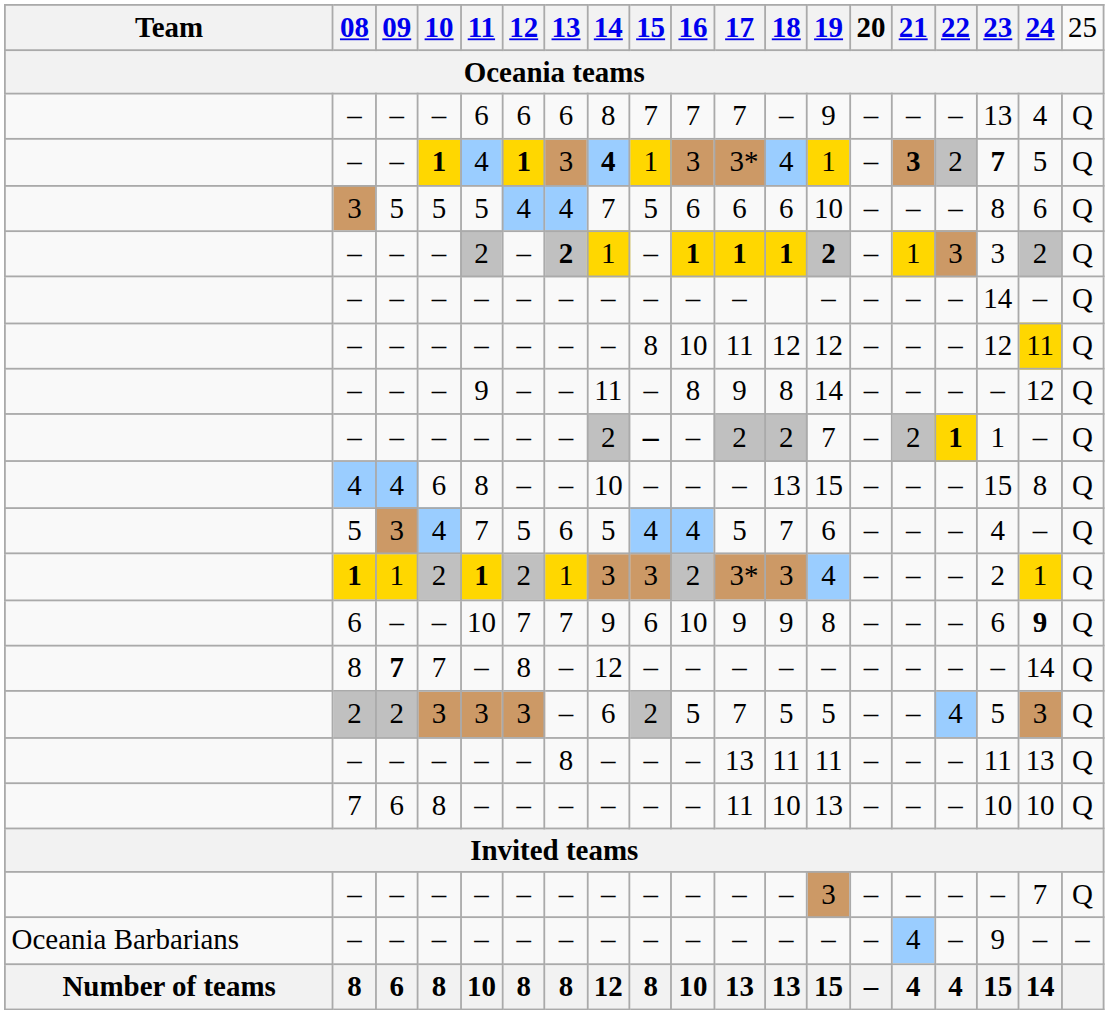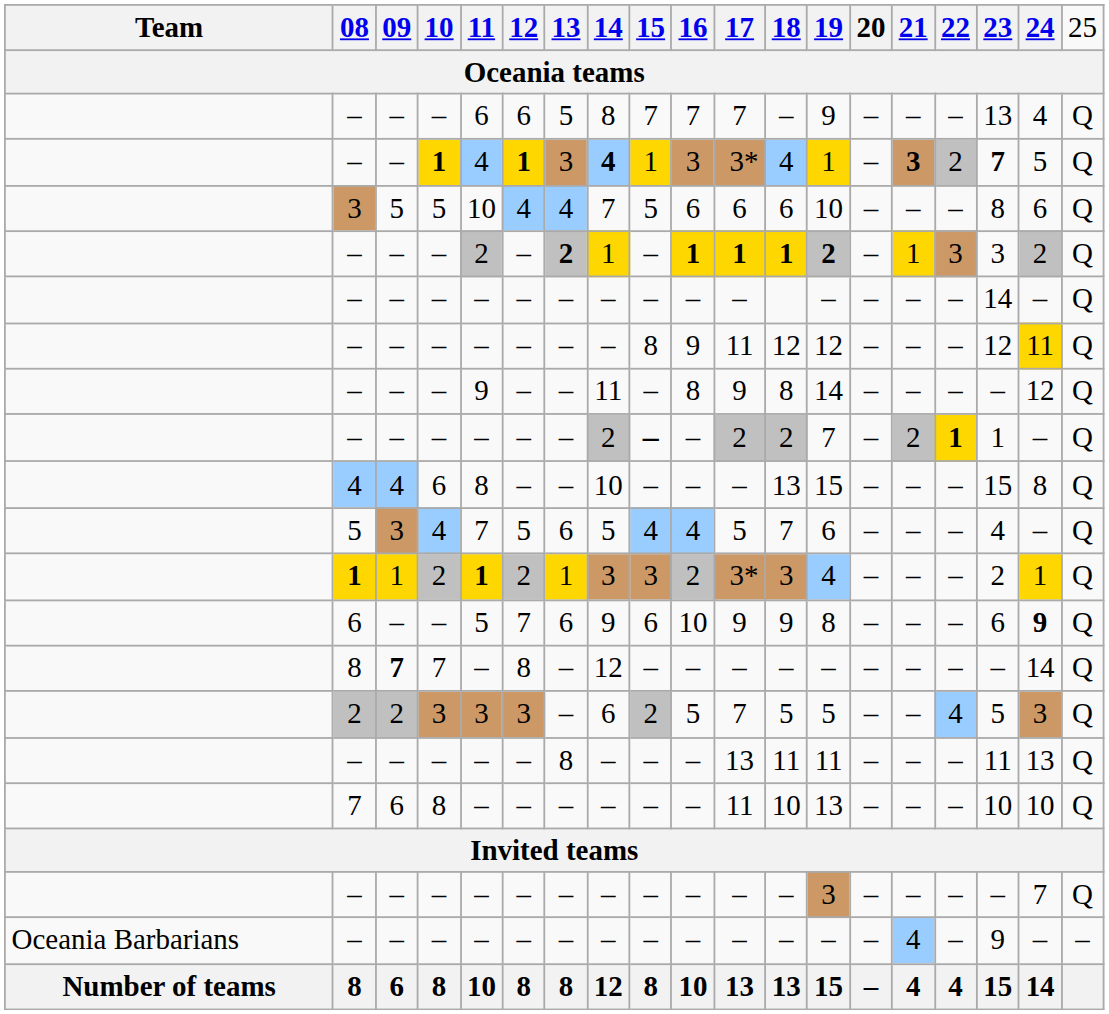row 3 | column 7: 6 -> 5
row 5 | column 5: 5 -> 10
row 8 | column 10: 10 -> 9
row 14 | column 5: 10 -> 5
row 14 | column 7: 7 -> 6
